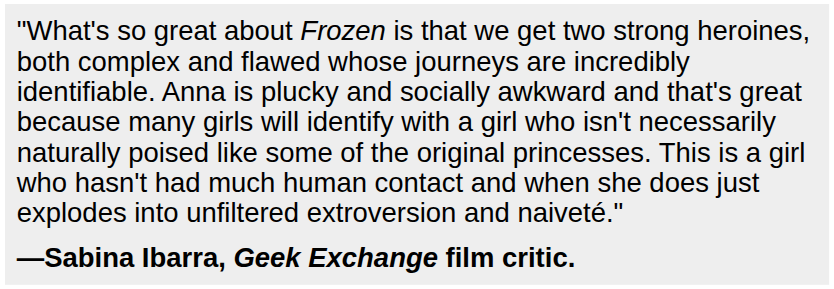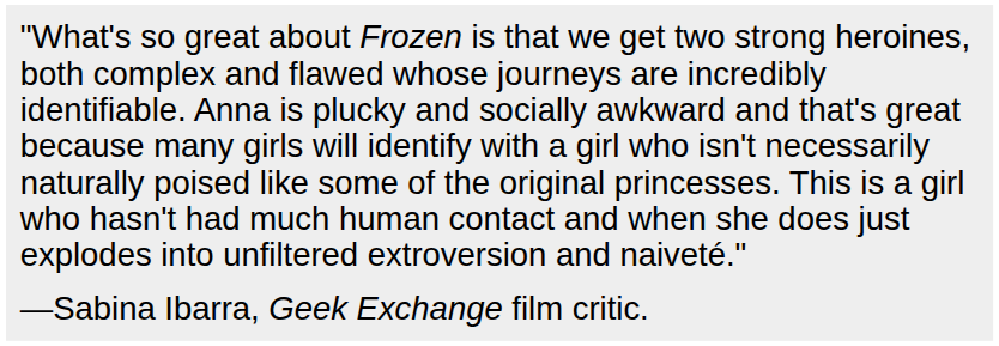row 2 | column 1: bold -> normal
